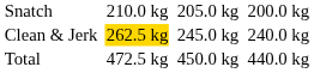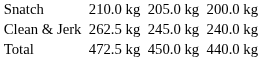Clean & Jerk | column 2: gold background -> no background
